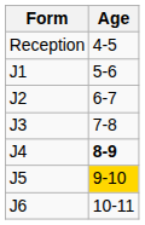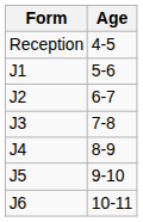J4 | Age: bold -> normal
J5 | Age: gold background -> no background
